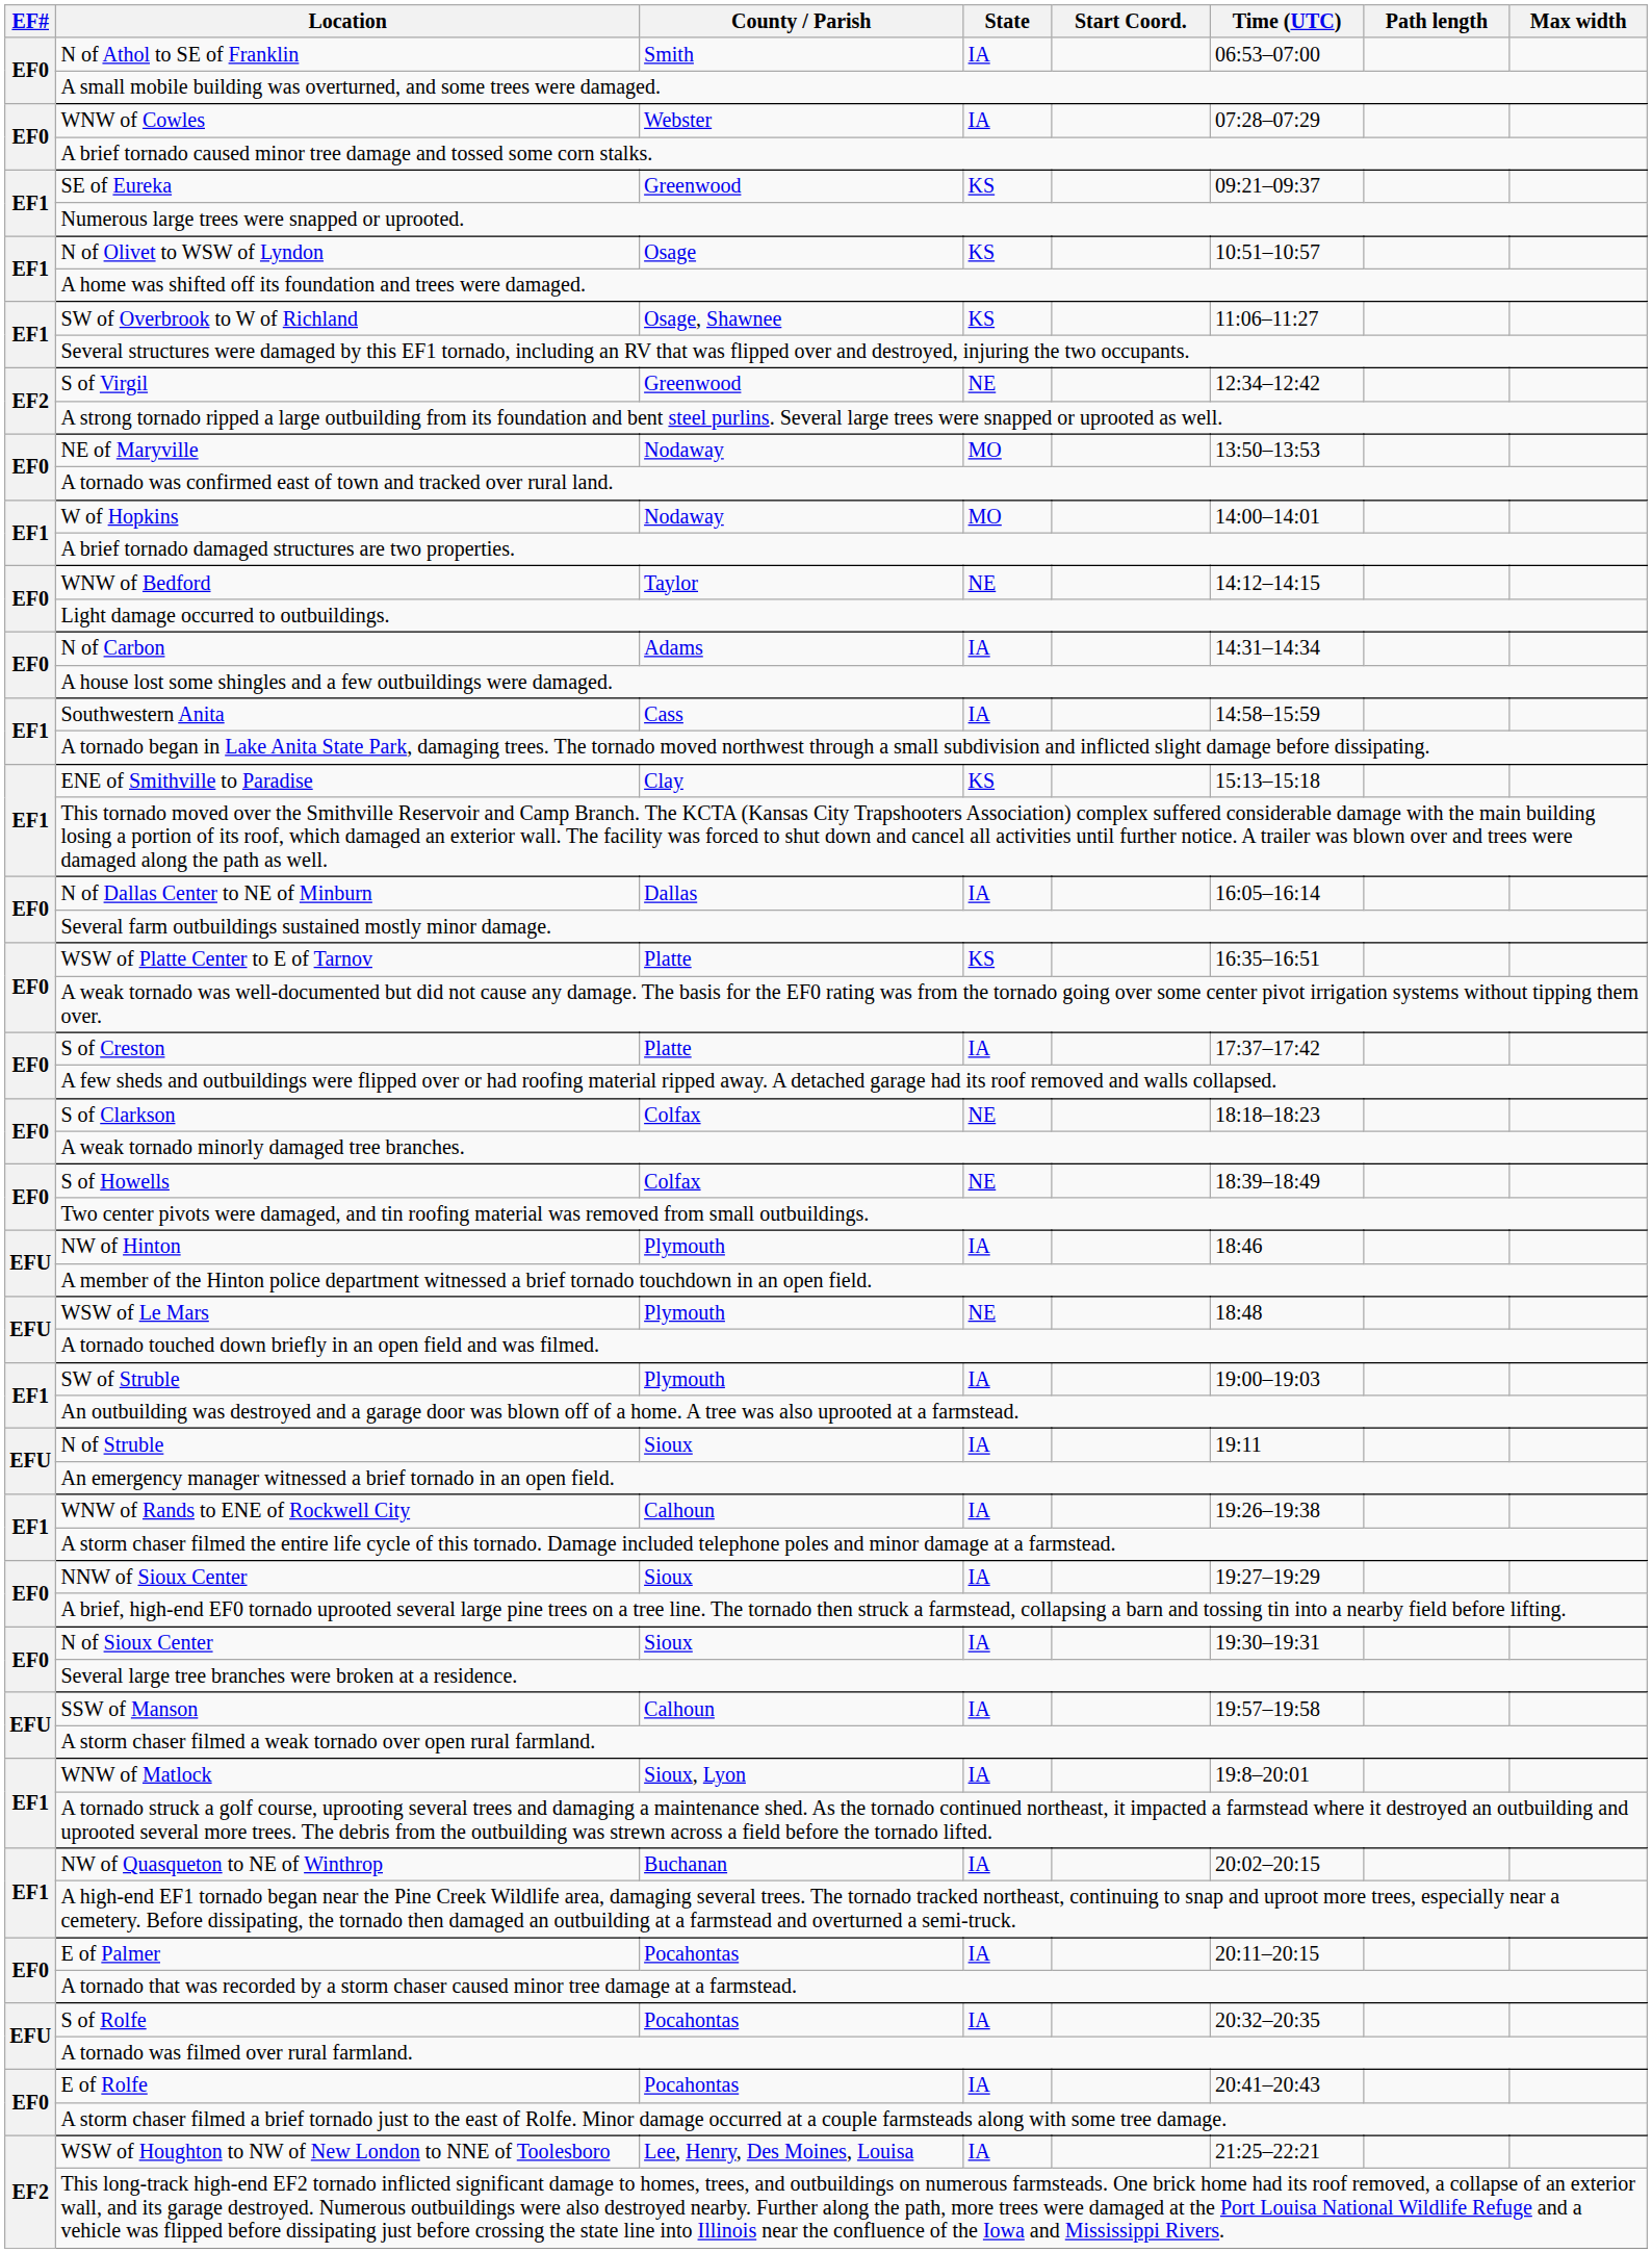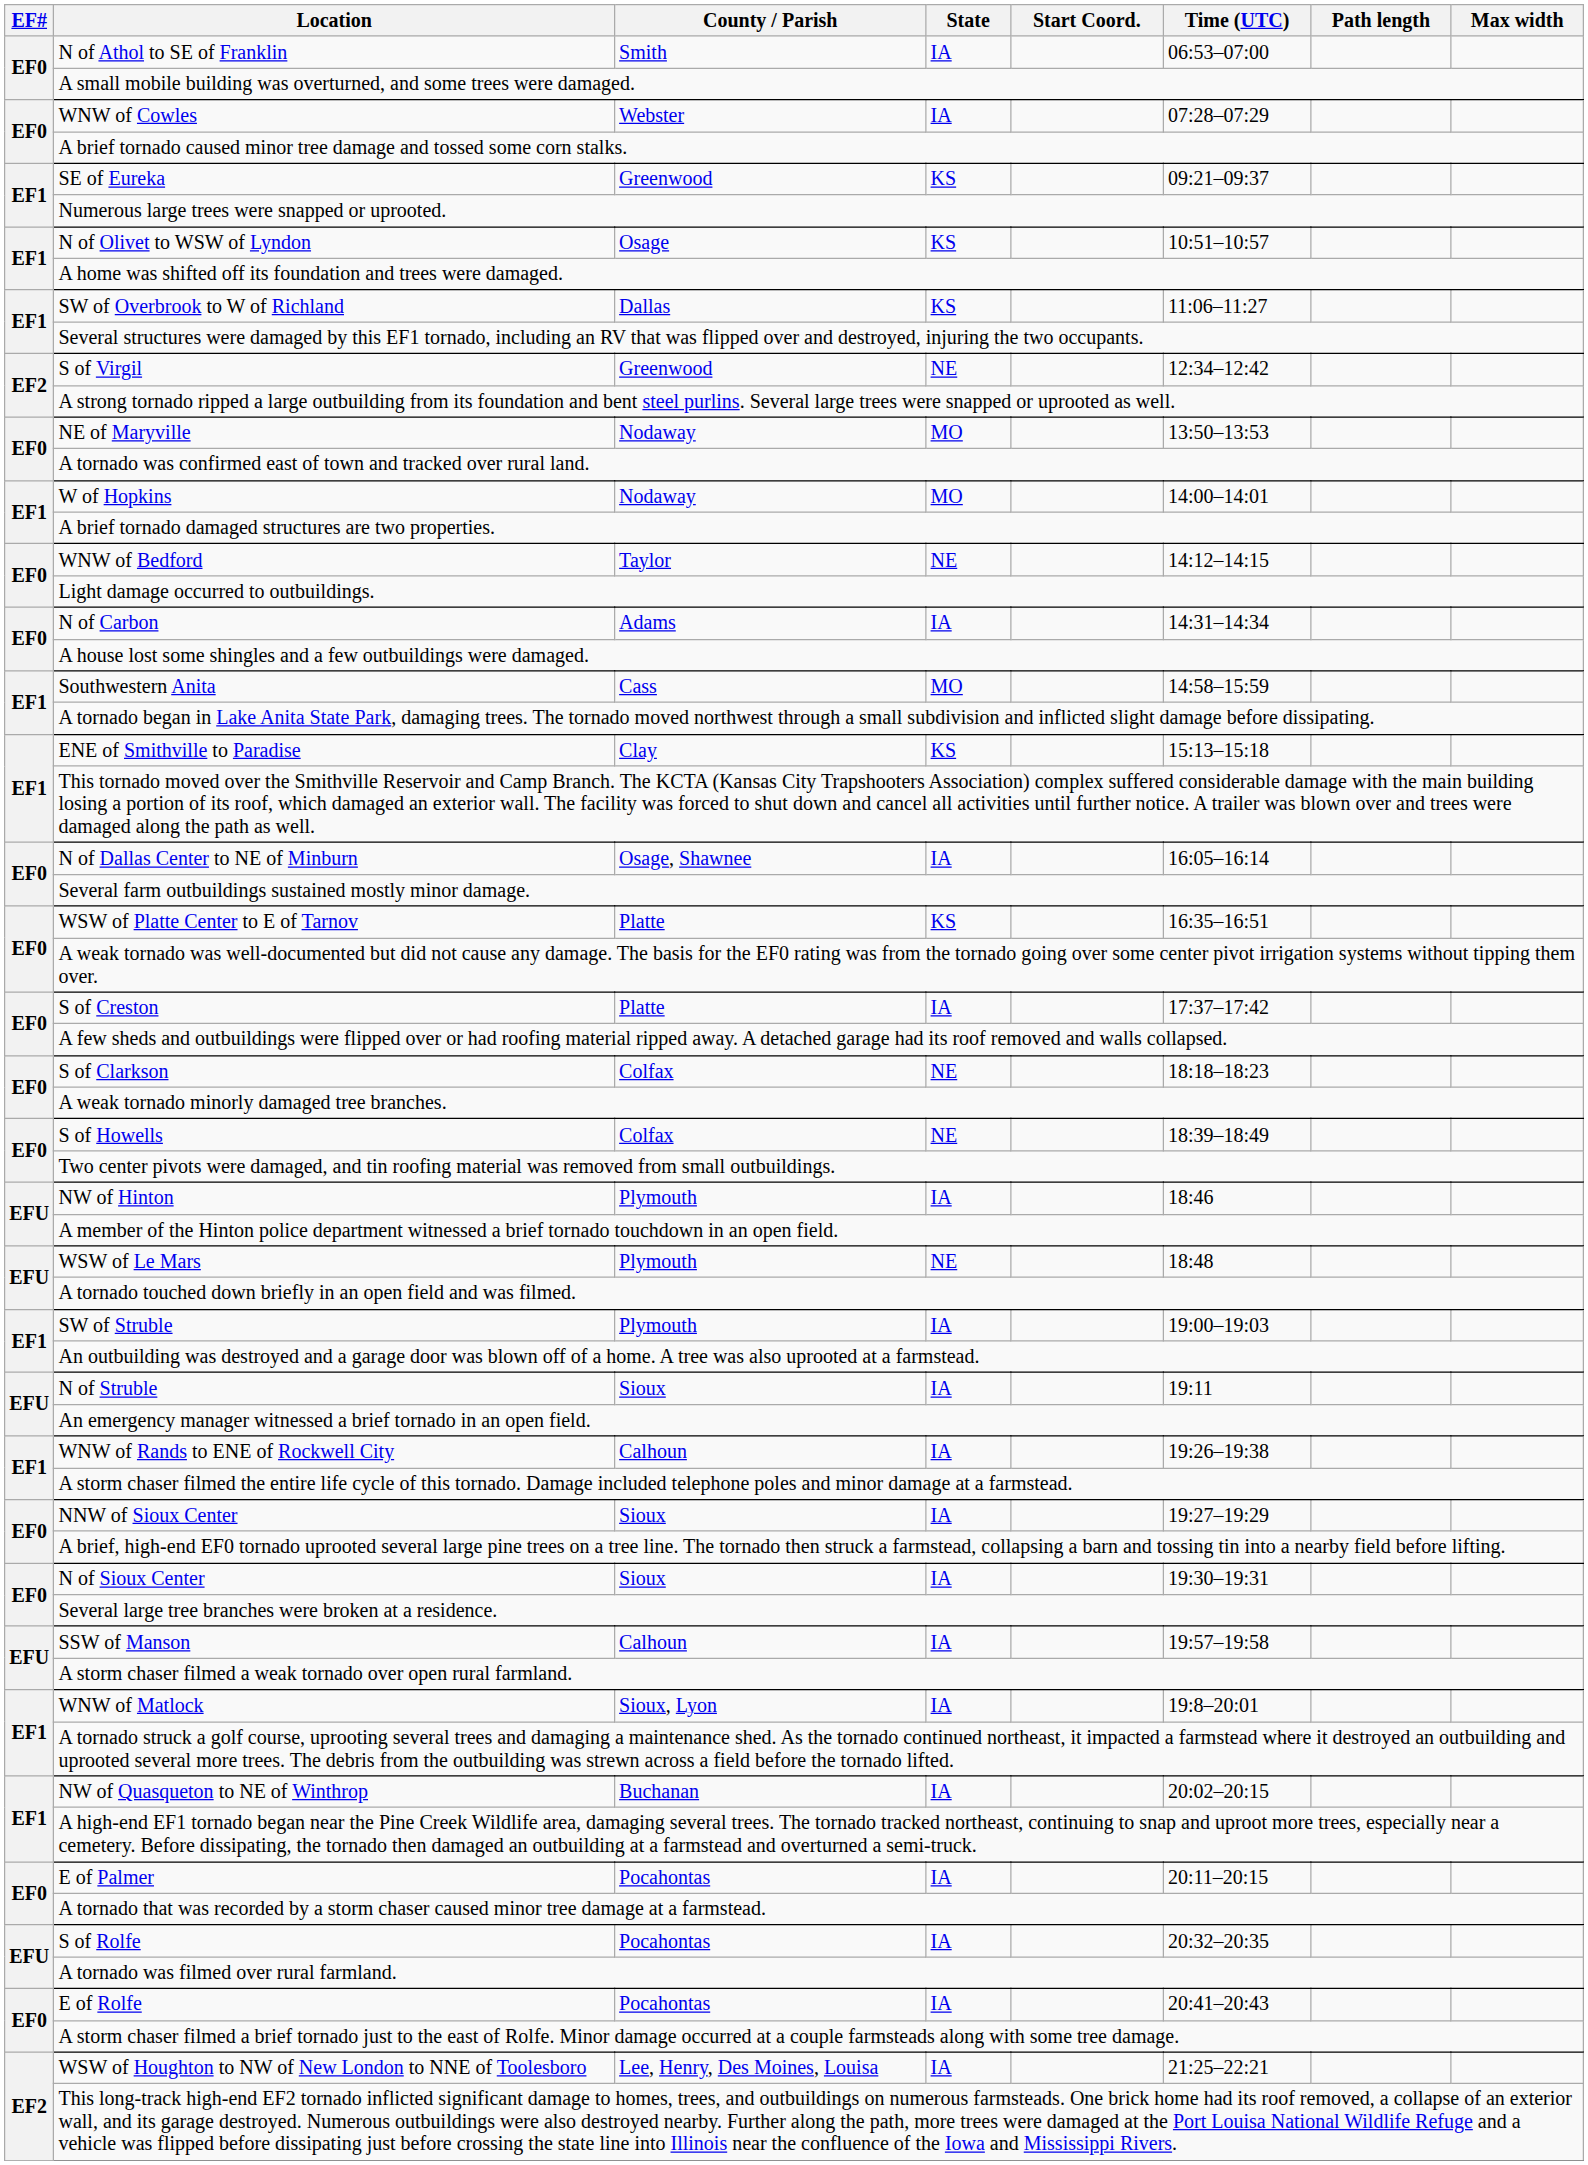SW of Overbrook to W of Richland | County / Parish: Osage, Shawnee -> Dallas
Southwestern Anita | State: IA -> MO
N of Dallas Center to NE of Minburn | County / Parish: Dallas -> Osage, Shawnee
